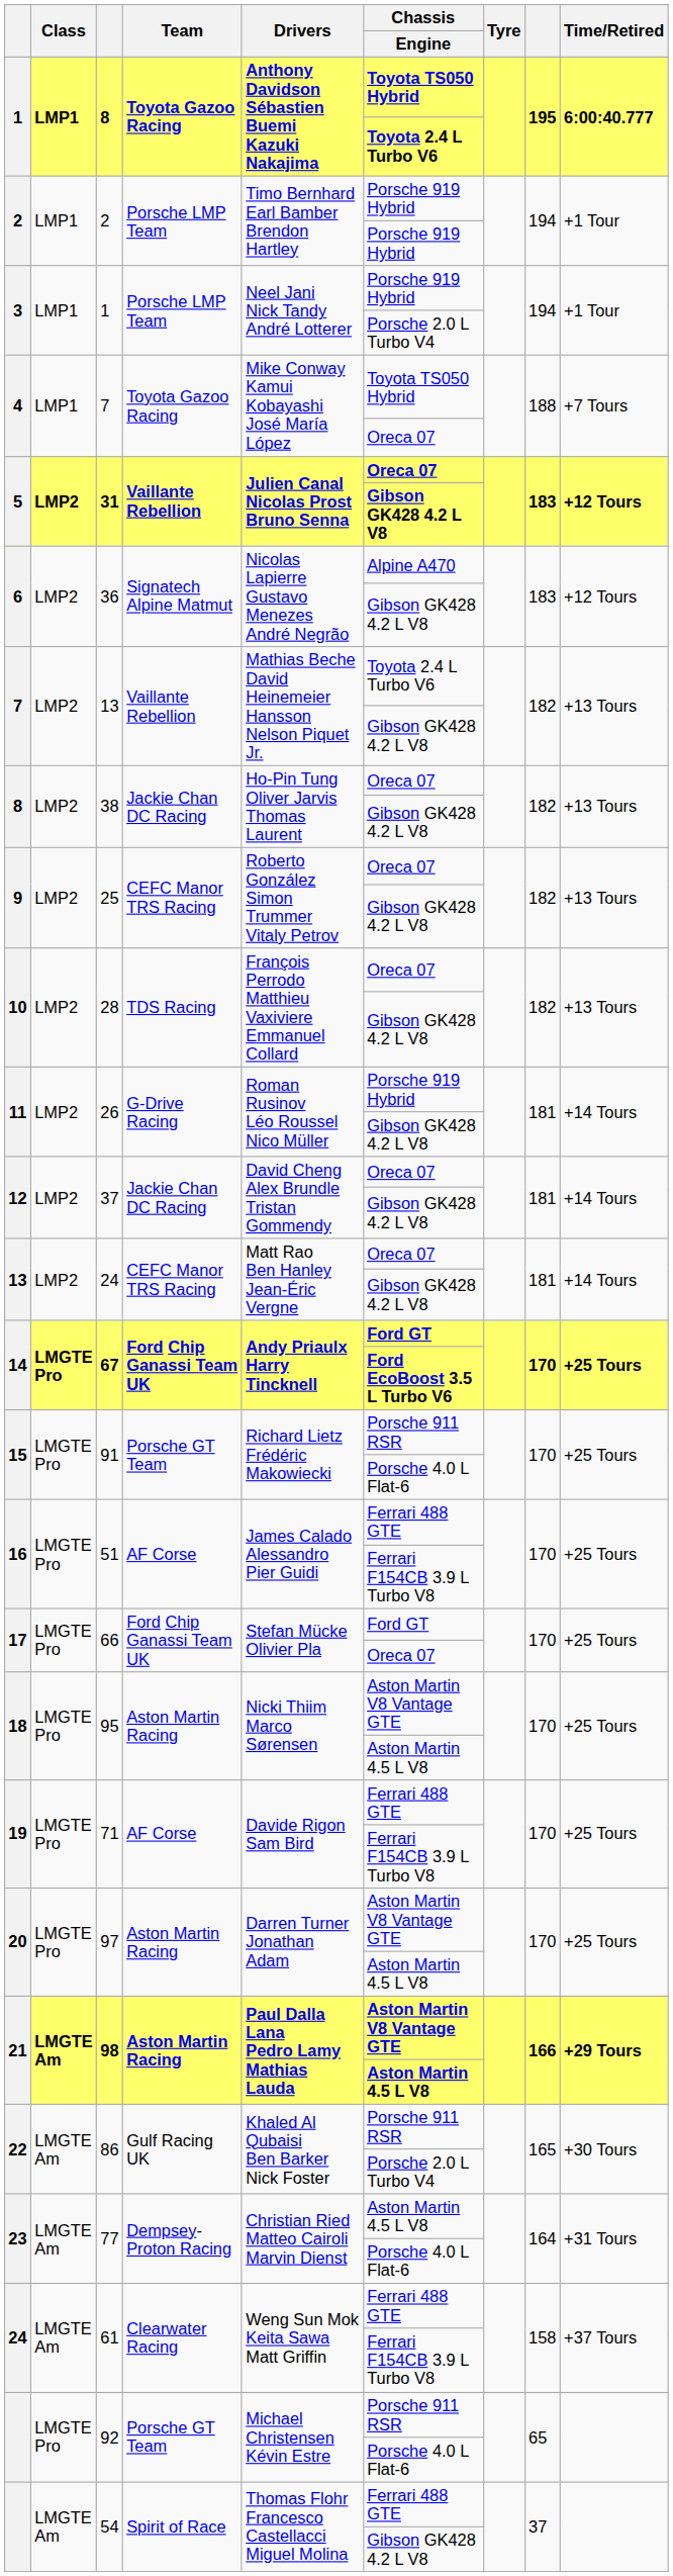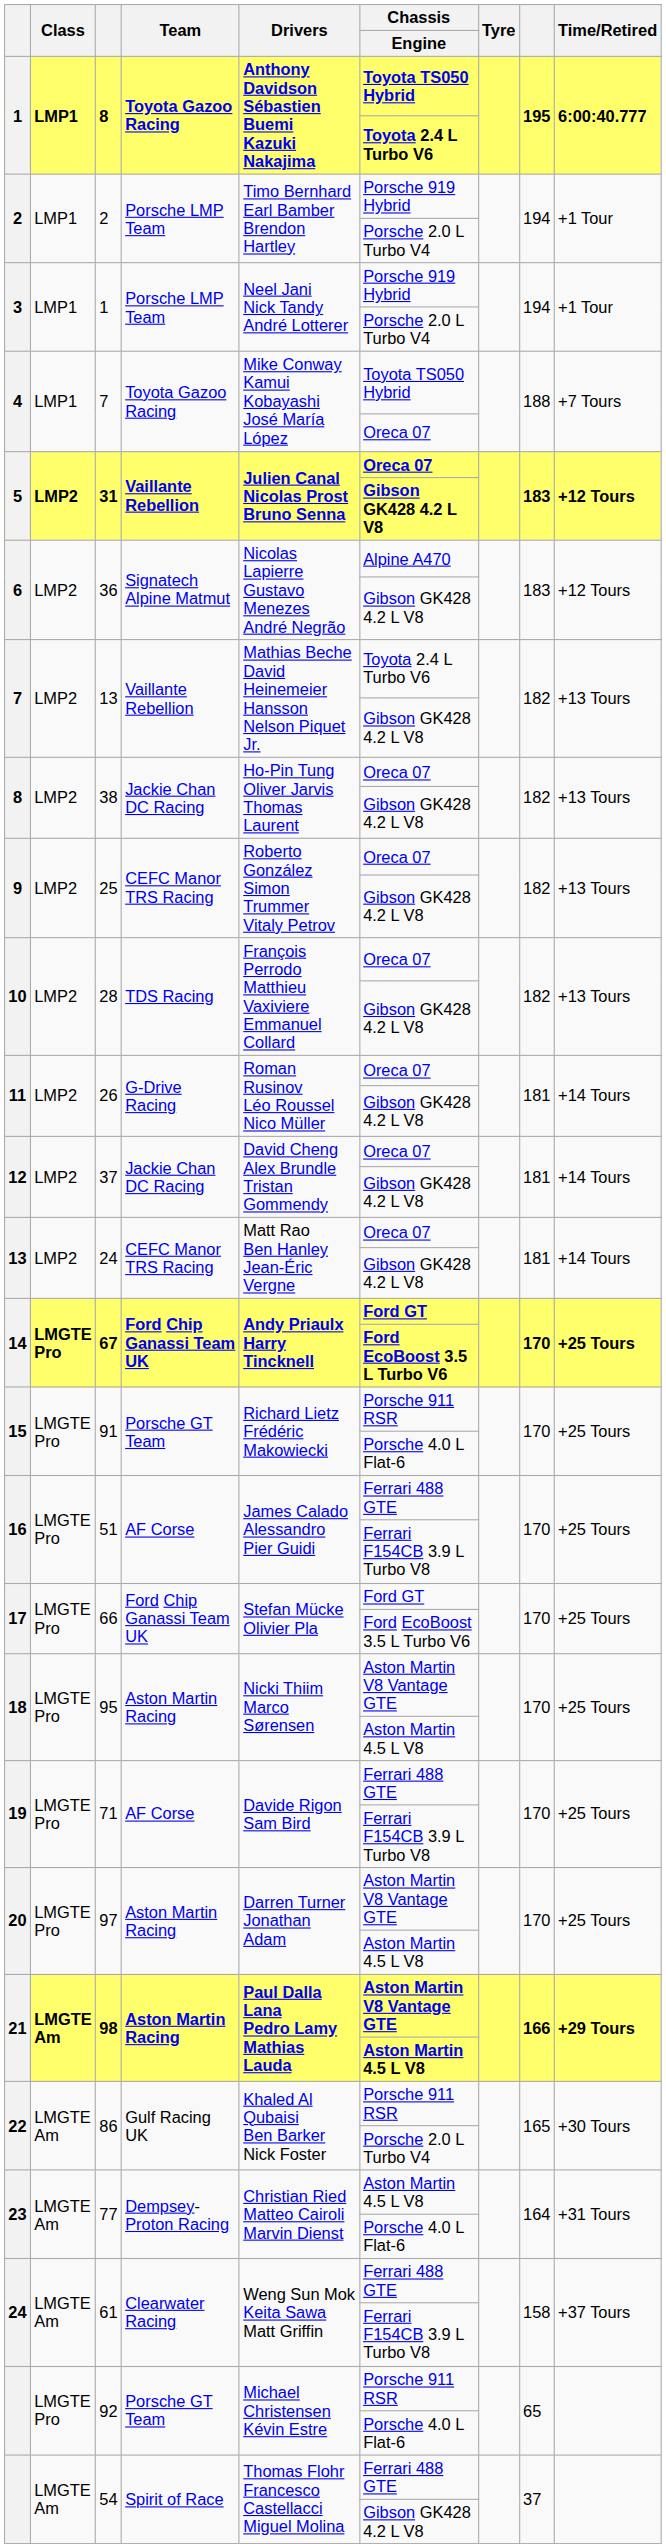row 6 | Chassis / Engine: Porsche 919 Hybrid -> Porsche 2.0 L Turbo V4
row 23 | Chassis / Engine: Porsche 919 Hybrid -> Oreca 07
row 36 | Chassis / Engine: Oreca 07 -> Ford EcoBoost 3.5 L Turbo V6
